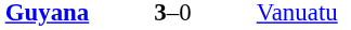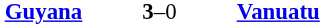Guyana | column 3: normal -> bold
